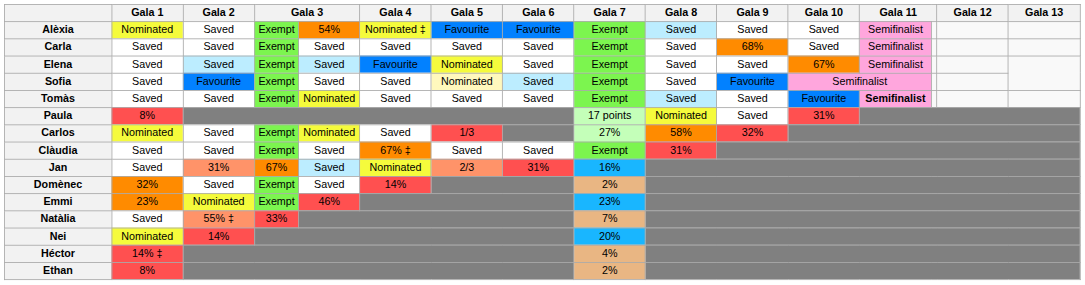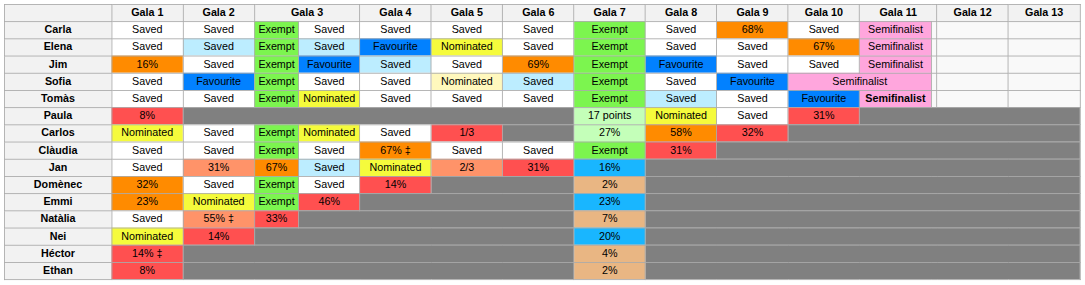- row: Alèxia | Nominated | Saved | Exempt | 54% | Nominated ‡ | Favourite | Favourite | Exempt | Saved | Saved | Saved | Semifinalist
+ row: Jim | 16% | Saved | Exempt | Favourite | Saved | Saved | 69% | Exempt | Favourite | Saved | Saved | Semifinalist
